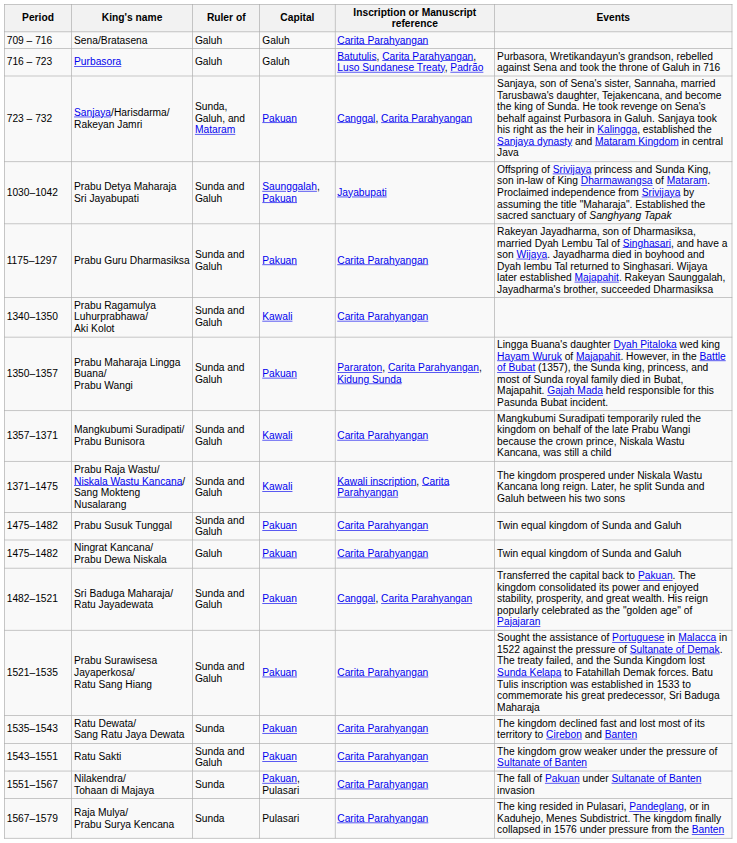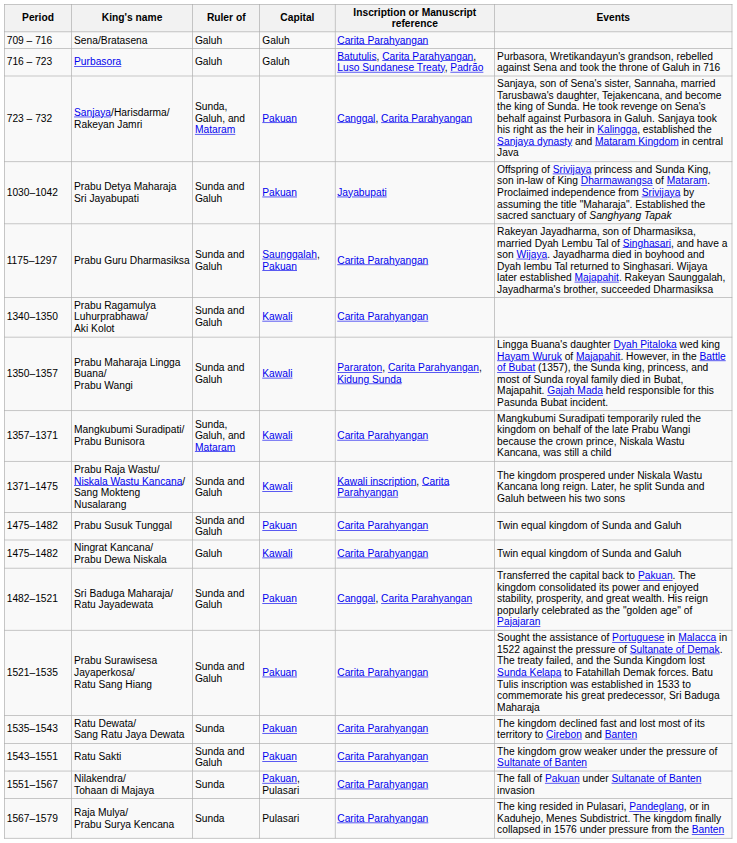Prabu Detya Maharaja Sri Jayabupati | Capital: Saunggalah, Pakuan -> Pakuan
Prabu Guru Dharmasiksa | Capital: Pakuan -> Saunggalah, Pakuan
Prabu Maharaja Lingga Buana/ Prabu Wangi | Capital: Pakuan -> Kawali
Mangkubumi Suradipati/ Prabu Bunisora | Ruler of: Sunda and Galuh -> Sunda, Galuh, and Mataram
Ningrat Kancana/ Prabu Dewa Niskala | Capital: Pakuan -> Kawali
